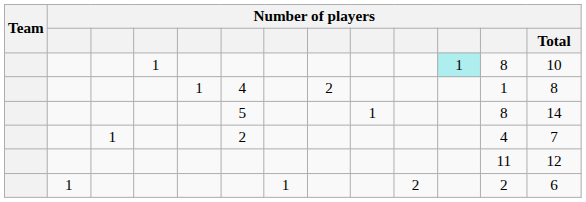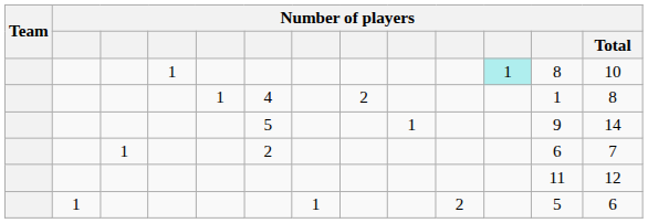row 5 | column 12: 8 -> 9
row 6 | column 12: 4 -> 6
row 8 | column 12: 2 -> 5
